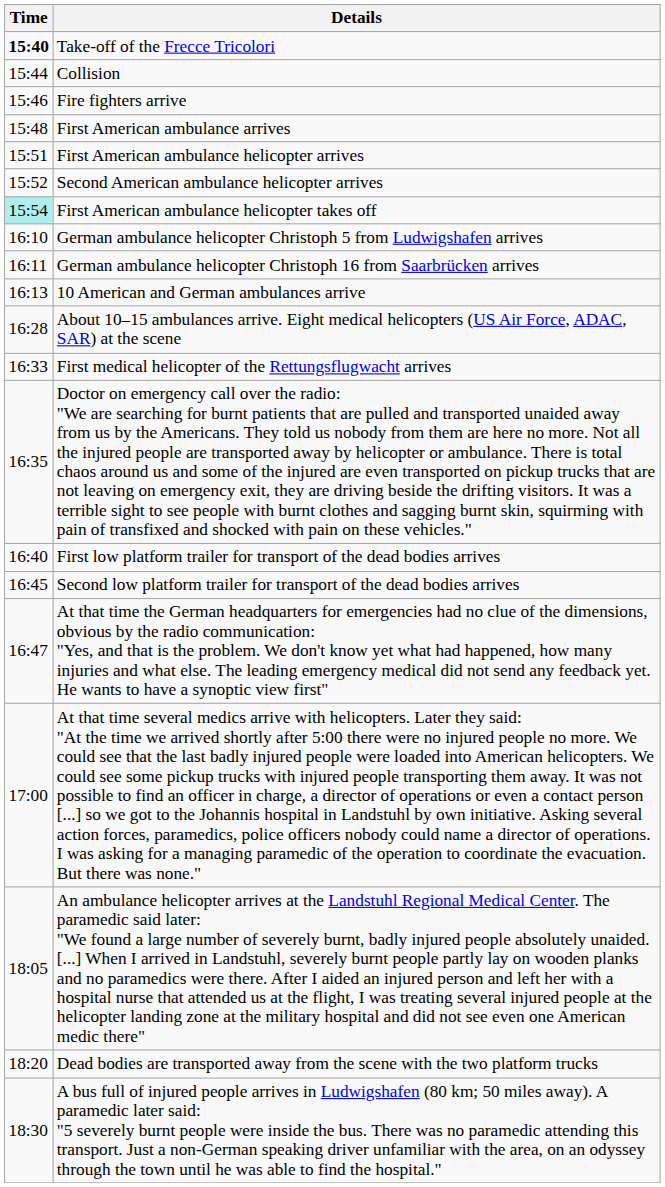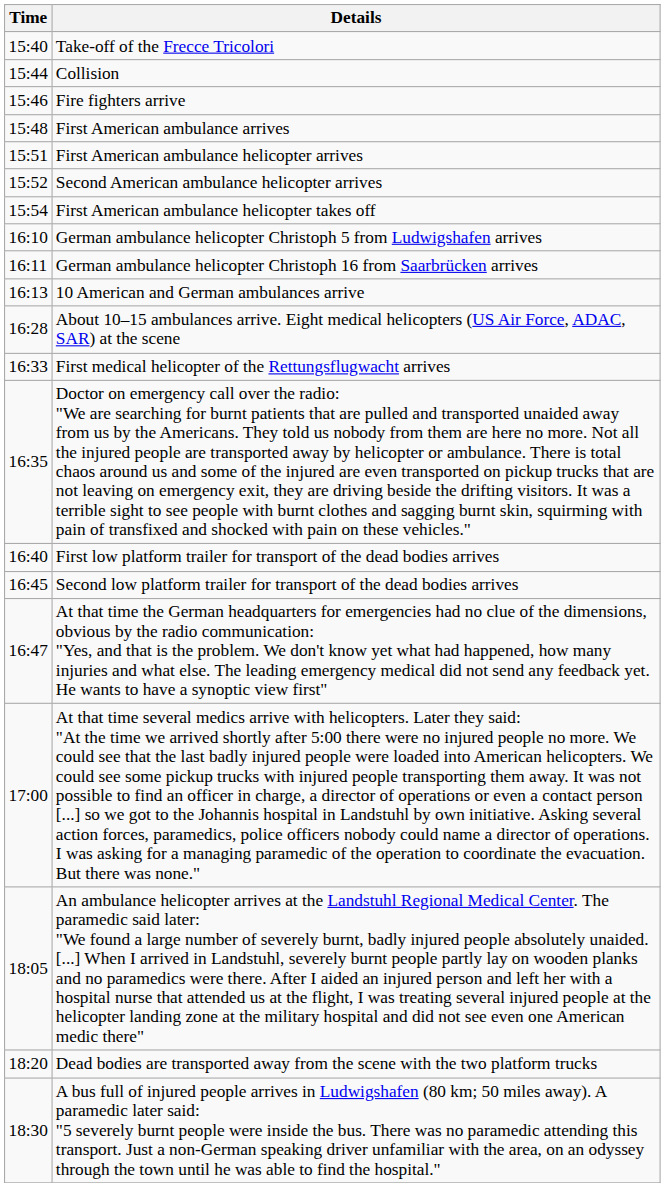Take-off of the Frecce Tricolori | Time: bold -> normal
First American ambulance helicopter takes off | Time: paleturquoise background -> no background
